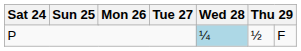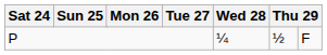P | Wed 28: lightblue background -> no background
